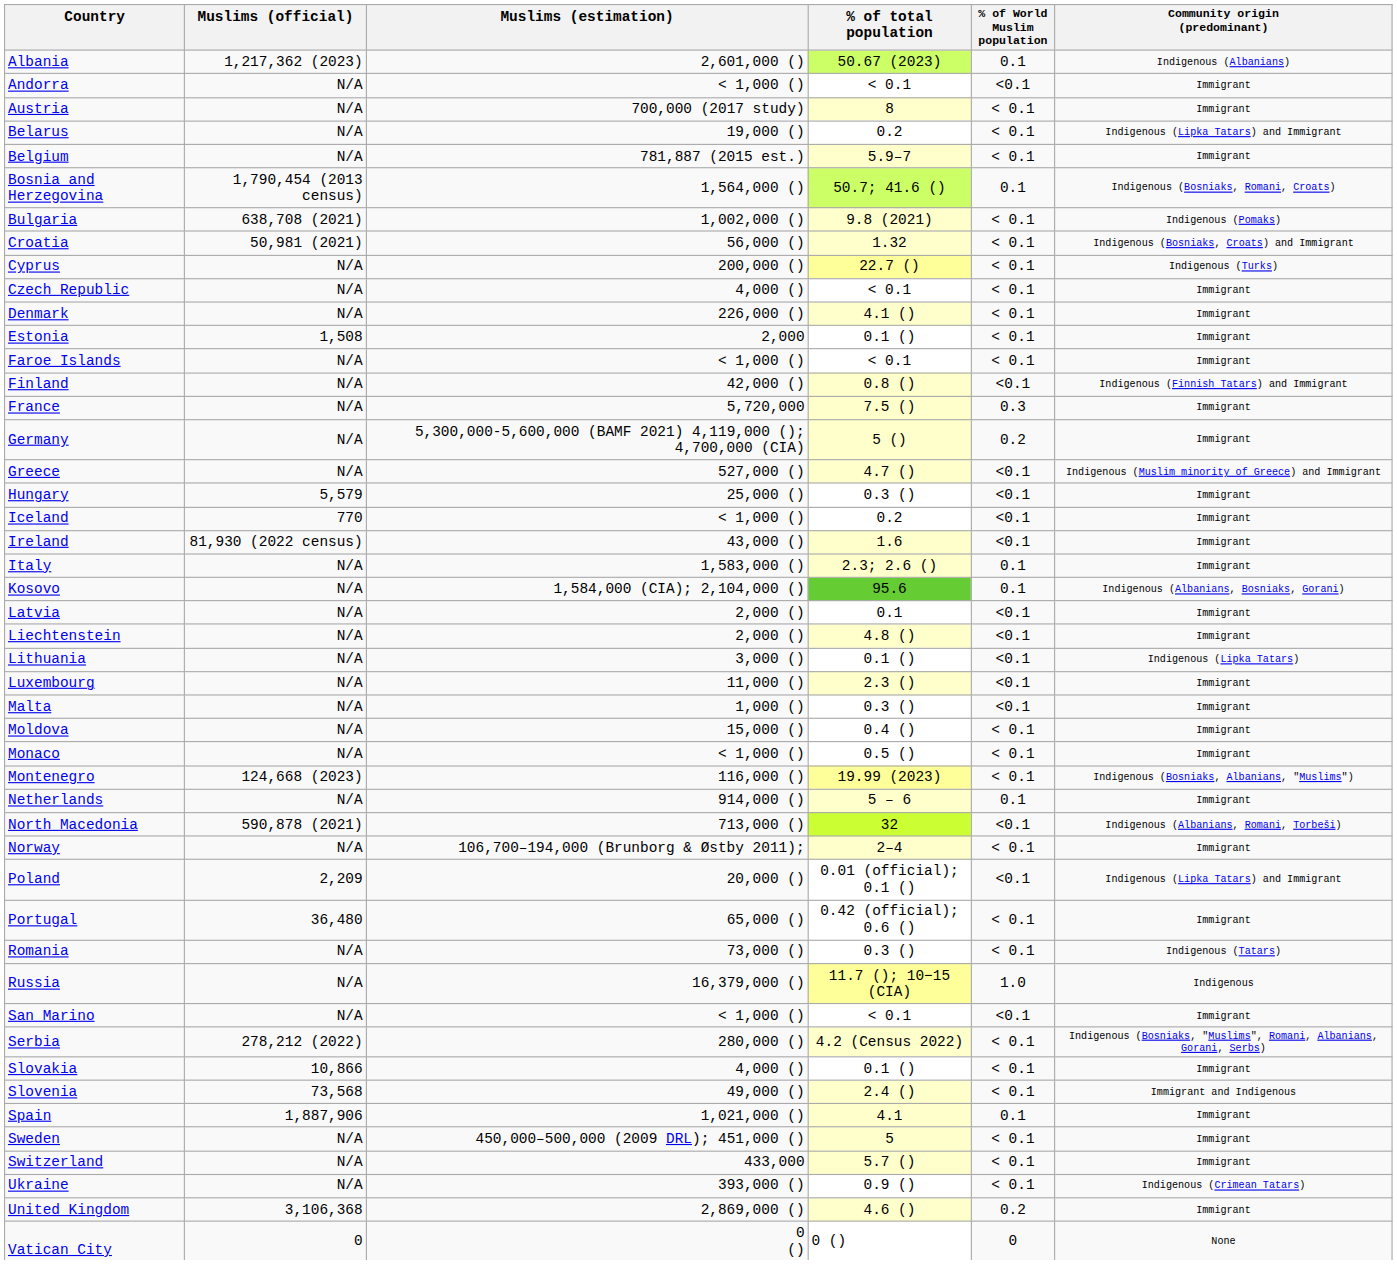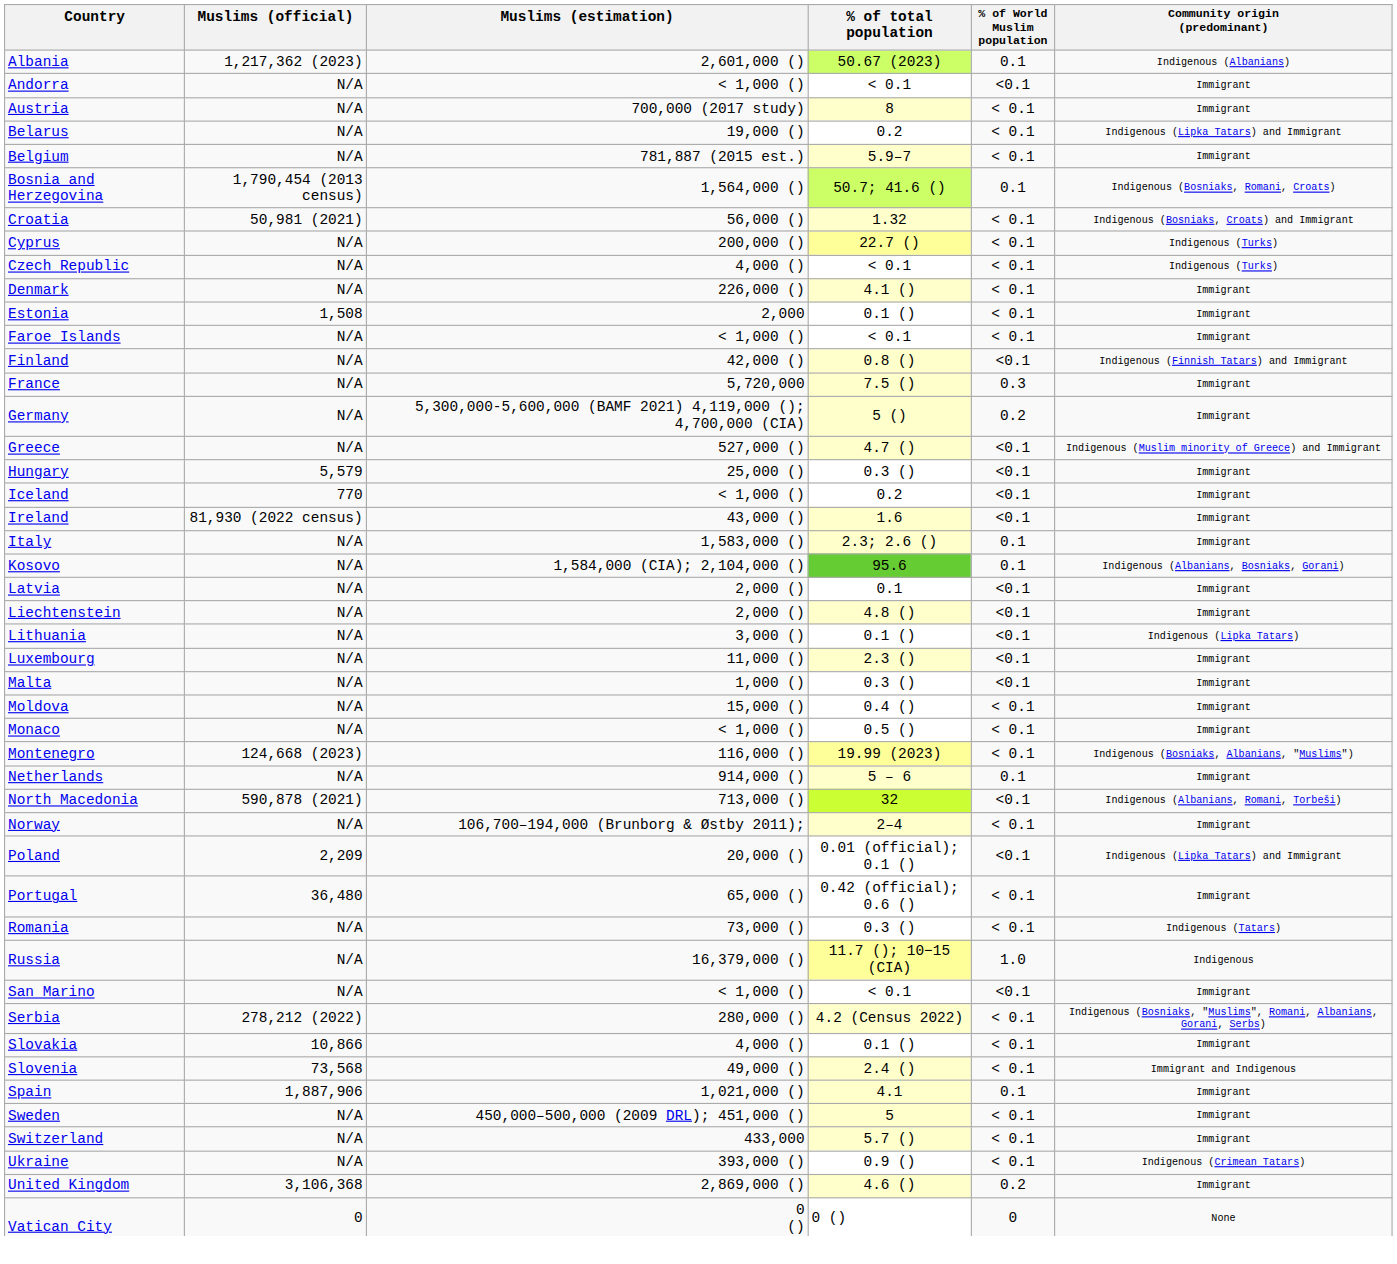- row: Bulgaria | 638,708 (2021) | 1,002,000 () | 9.8 (2021) | < 0.1 | Indigenous (Pomaks)
Czech Republic | Community origin (predominant): Immigrant -> Indigenous (Turks)
